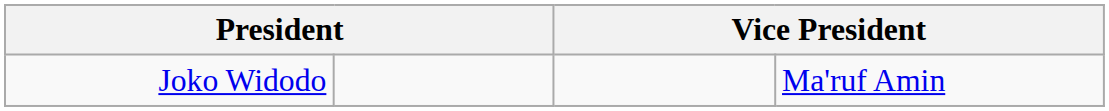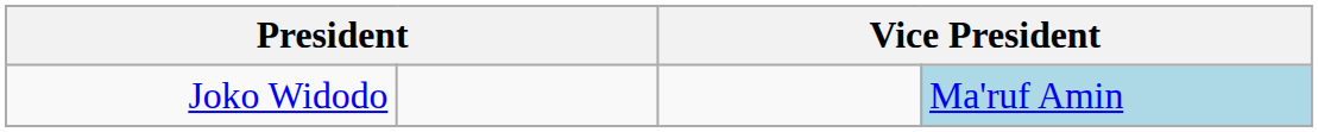Joko Widodo | column 4: no background -> lightblue background
